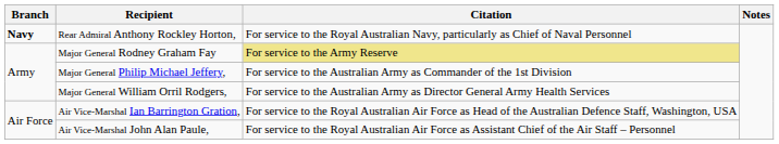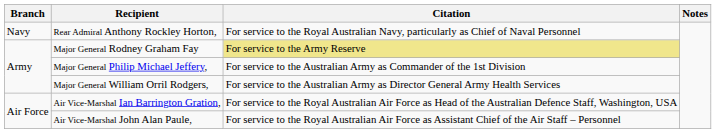Rear Admiral Anthony Rockley Horton, | Branch: bold -> normal
